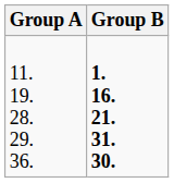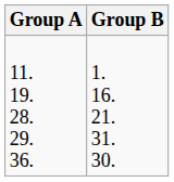11. 19. 28. 29. 36. | Group B: bold -> normal
